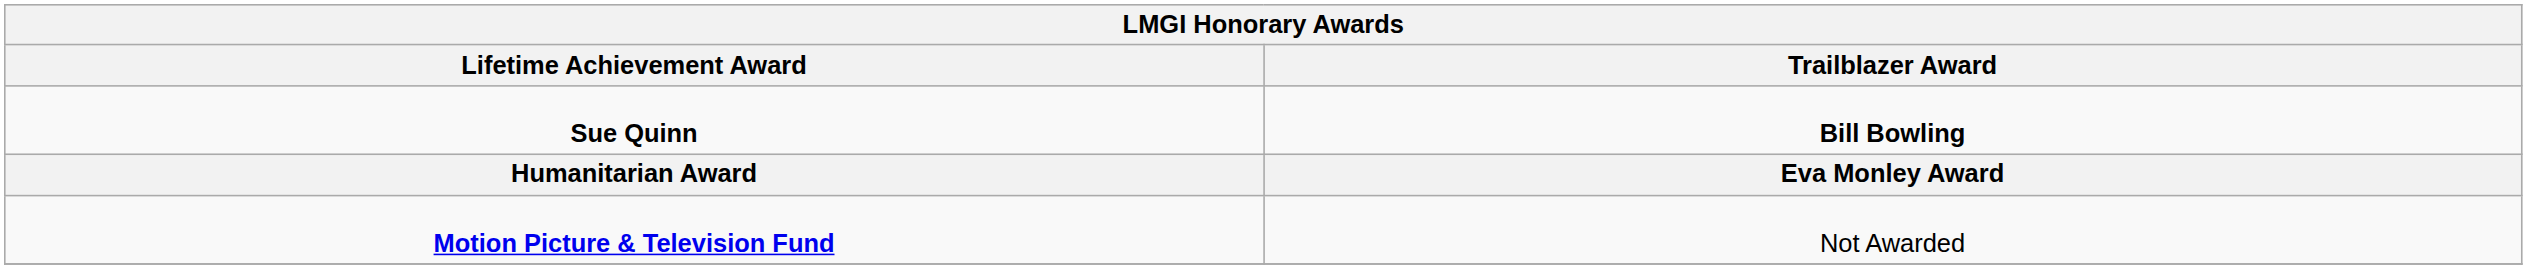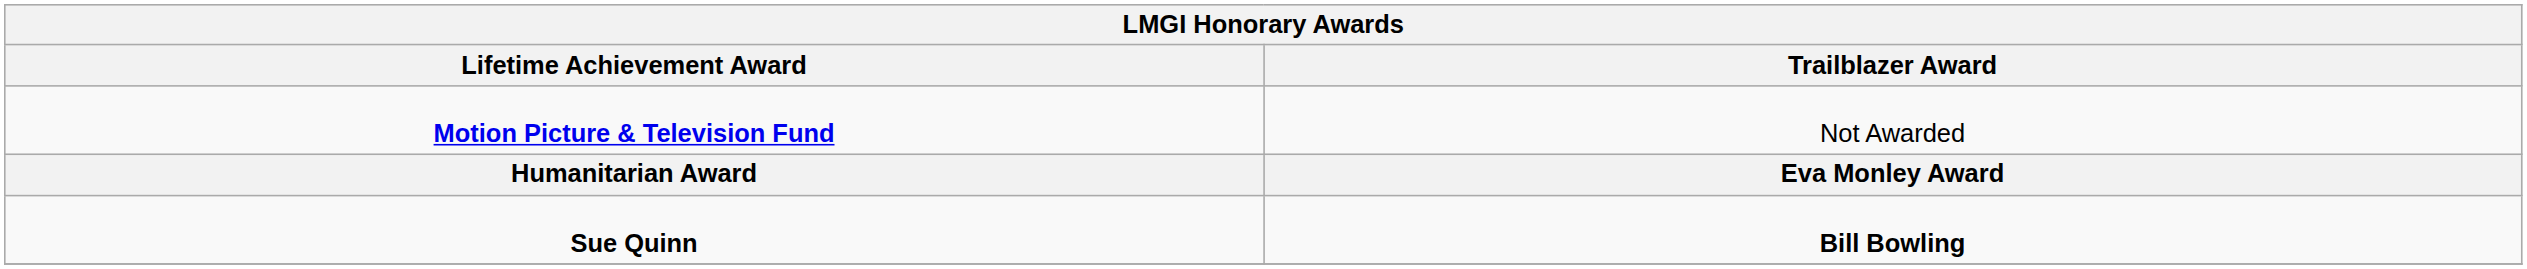rows swapped: Sue Quinn <-> Motion Picture & Television Fund
